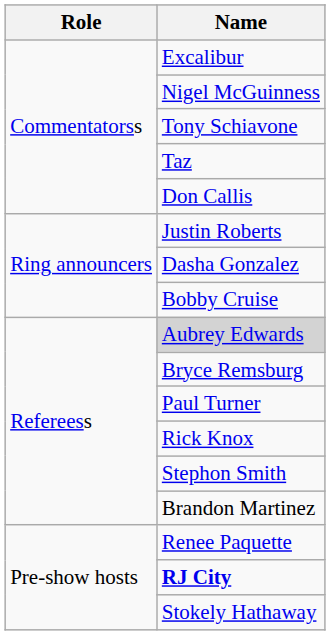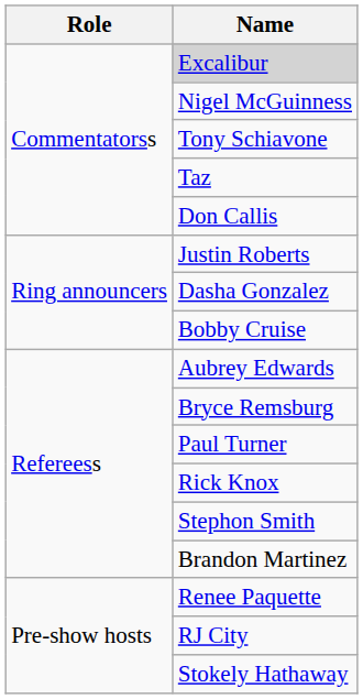Excalibur | Name: no background -> lightgrey background
Aubrey Edwards | Name: lightgrey background -> no background
RJ City | Name: bold -> normal
